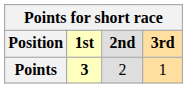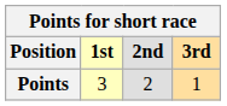Points | 1st: bold -> normal
